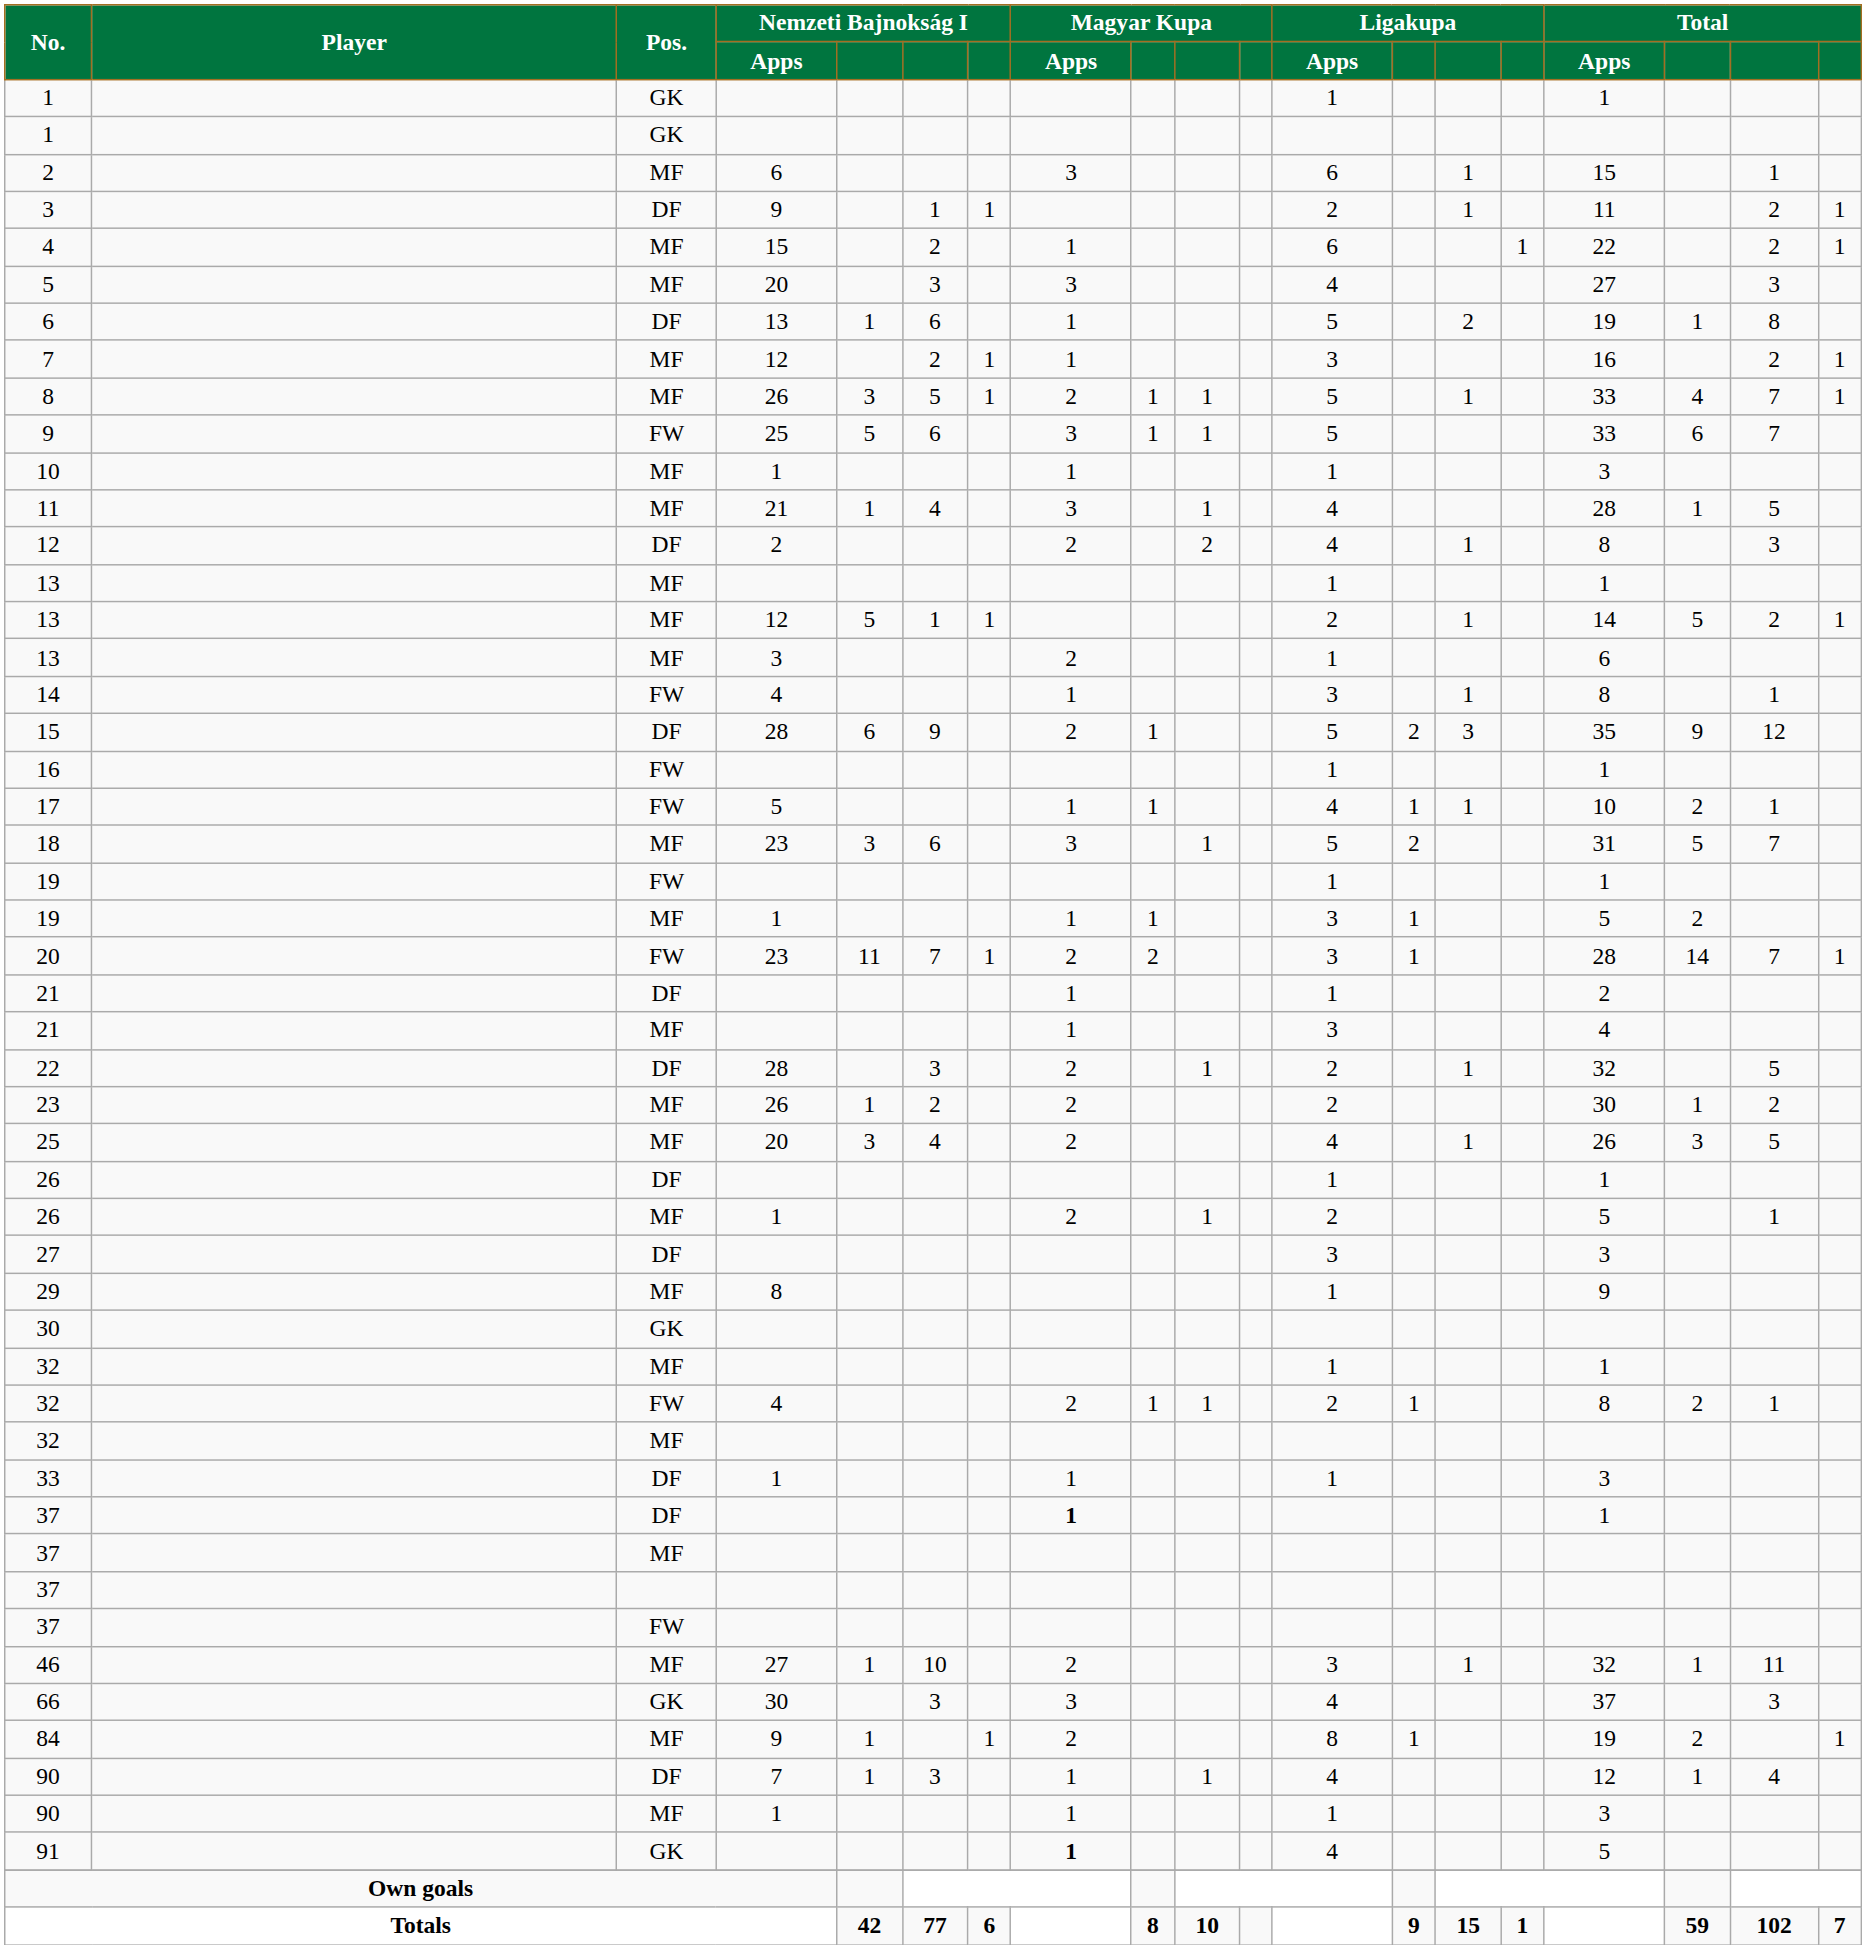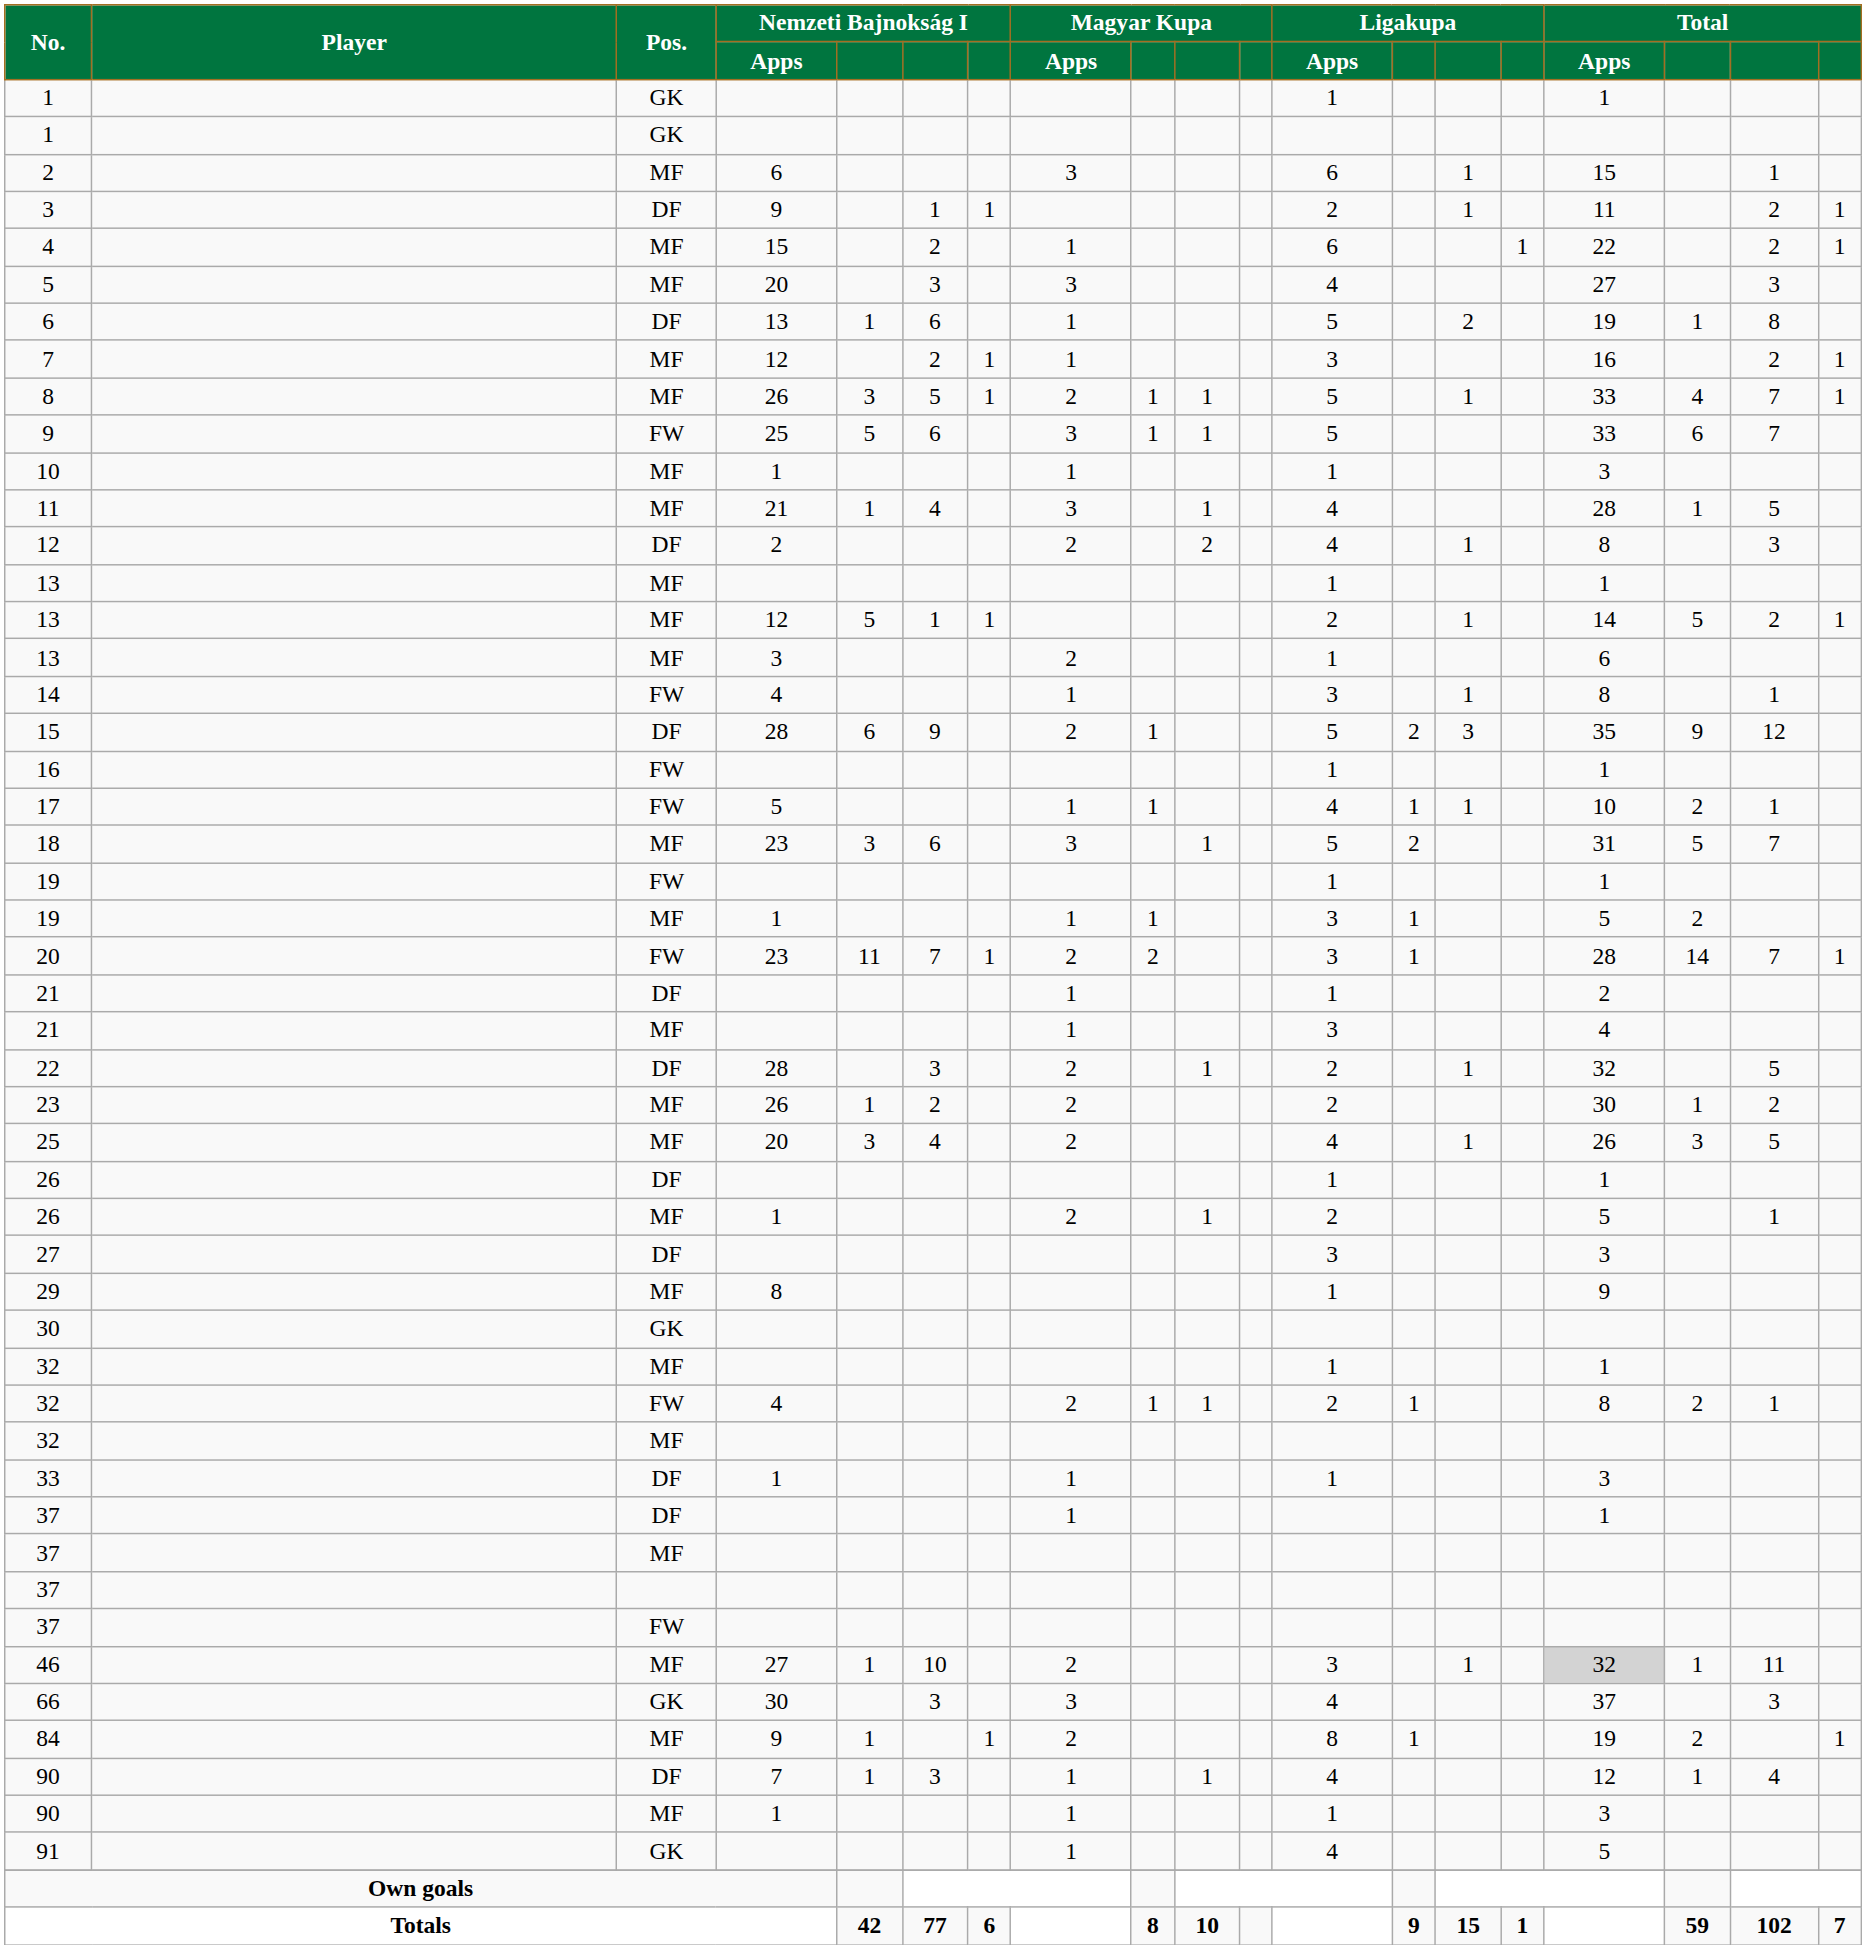37 / DF | Magyar Kupa / Apps: bold -> normal
46 | Total / Apps: no background -> lightgrey background
91 | Magyar Kupa / Apps: bold -> normal
